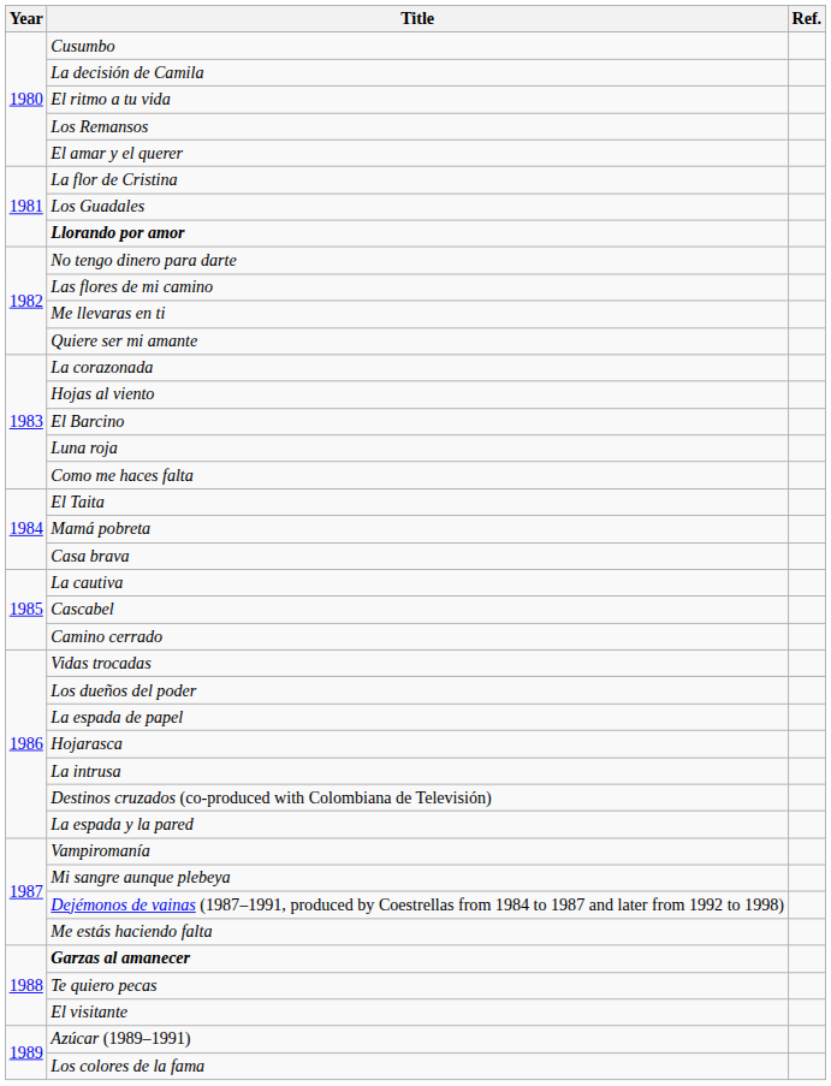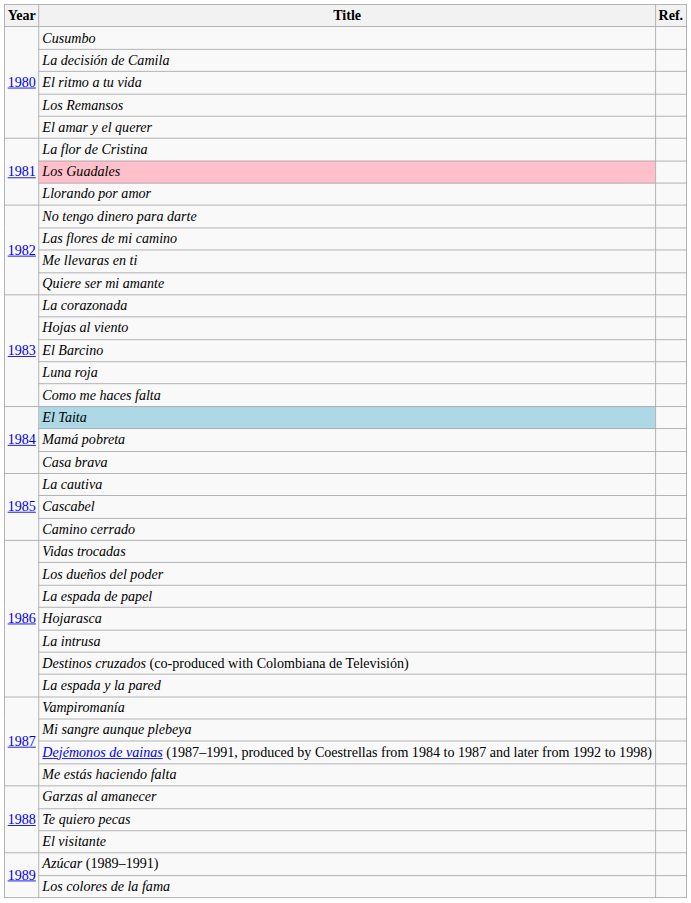Los Guadales | Title: no background -> pink background
Llorando por amor | Title: bold -> normal
El Taita | Title: no background -> lightblue background
Garzas al amanecer | Title: bold -> normal
